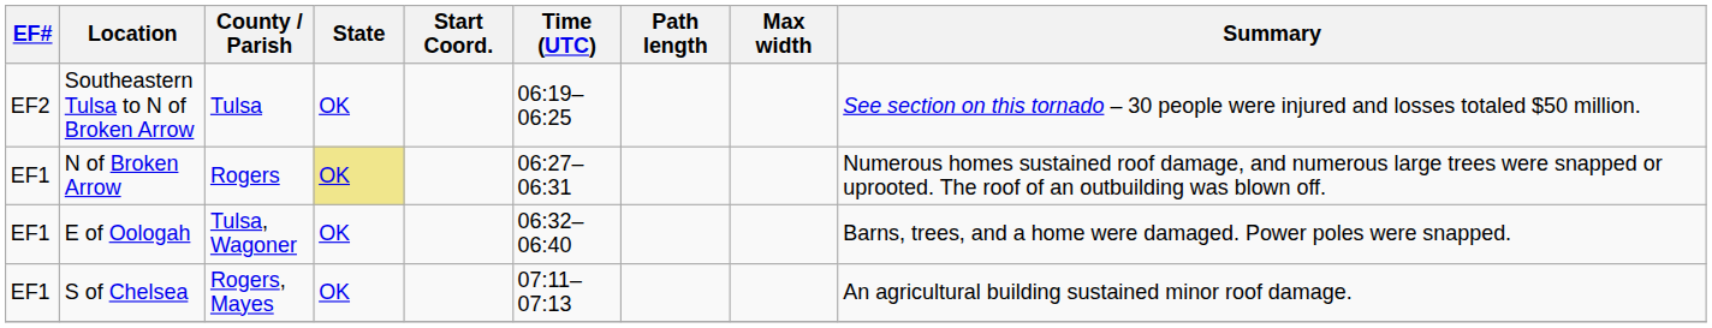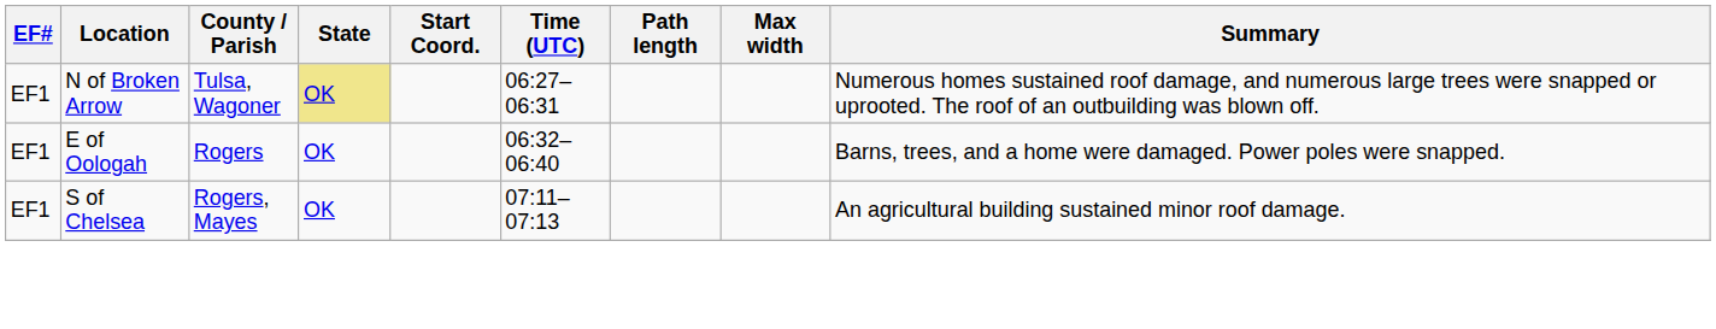- row: EF2 | Southeastern Tulsa to N of Broken Arrow | Tulsa | OK | 06:19–06:25 | See section on this tornado – 30 people were injured and losses totaled $50 million.
N of Broken Arrow | County / Parish: Rogers -> Tulsa, Wagoner
E of Oologah | County / Parish: Tulsa, Wagoner -> Rogers
